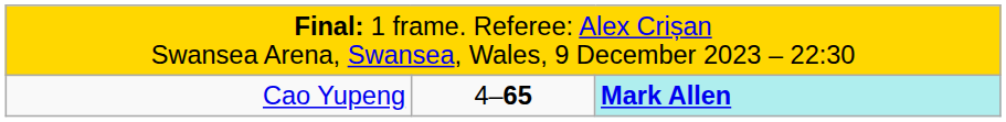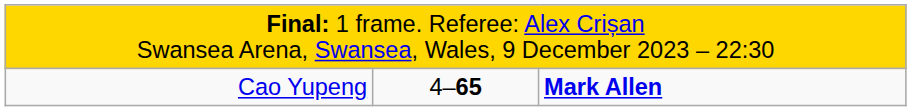Cao Yupeng | column 3: paleturquoise background -> no background
